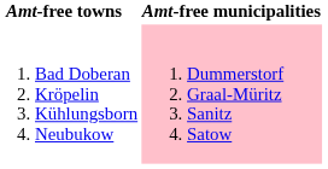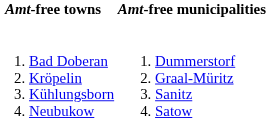Bad Doberan Kröpelin Kühlungsborn Neubukow | Amt-free municipalities: pink background -> no background
